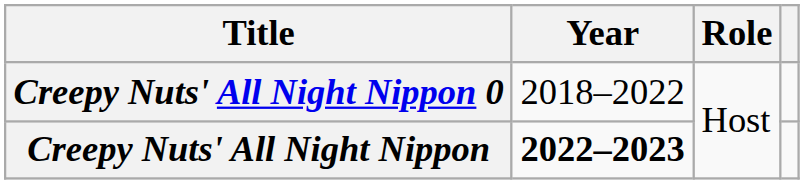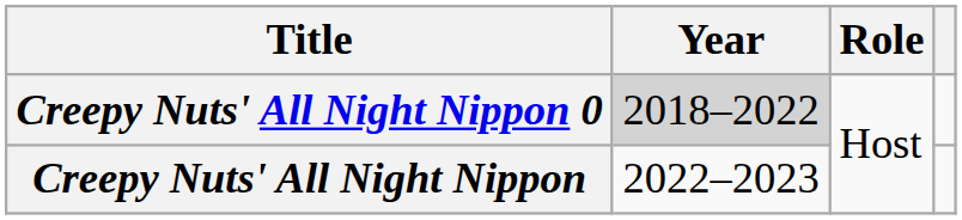row 2 | Year: no background -> lightgrey background
row 3 | Year: bold -> normal
